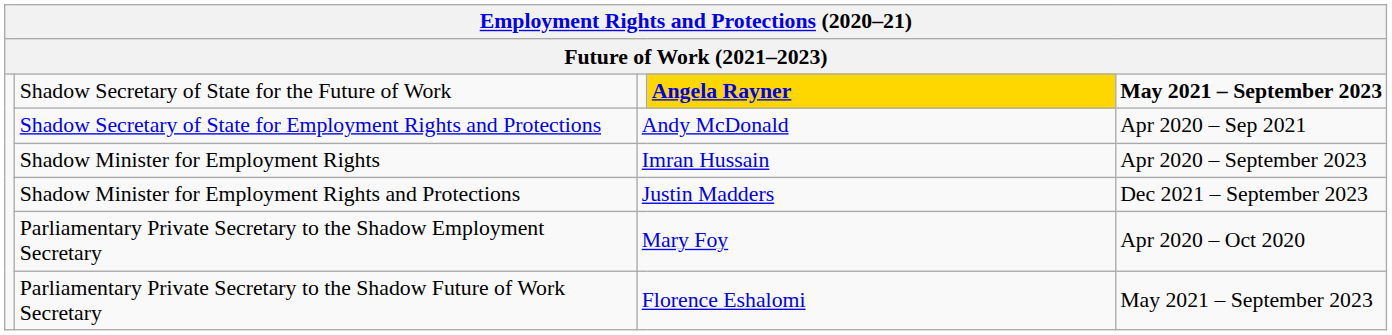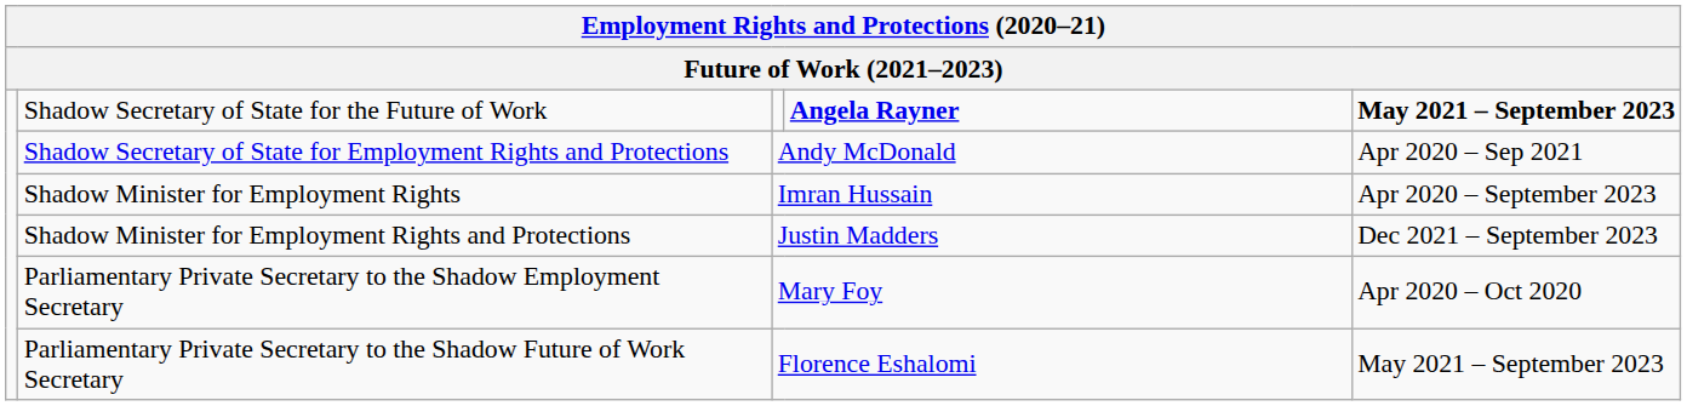Shadow Secretary of State for the Future of Work | column 4: gold background -> no background
